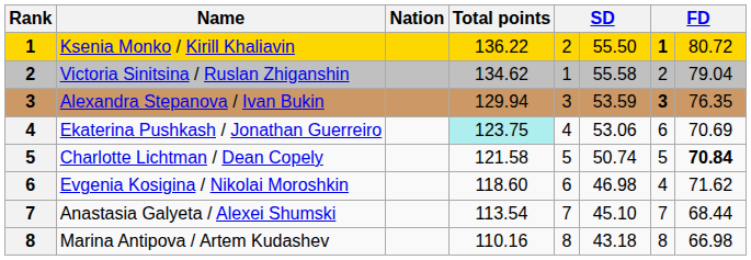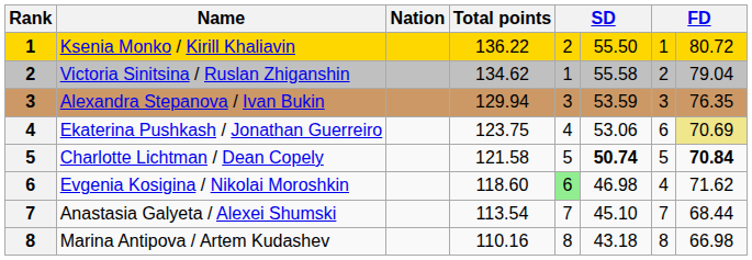Ksenia Monko / Kirill Khaliavin | column 7: bold -> normal
Alexandra Stepanova / Ivan Bukin | column 7: bold -> normal
Ekaterina Pushkash / Jonathan Guerreiro | Total points: paleturquoise background -> no background
Ekaterina Pushkash / Jonathan Guerreiro | column 8: no background -> khaki background
Charlotte Lichtman / Dean Copely | column 6: normal -> bold
Evgenia Kosigina / Nikolai Moroshkin | column 5: no background -> lightgreen background
